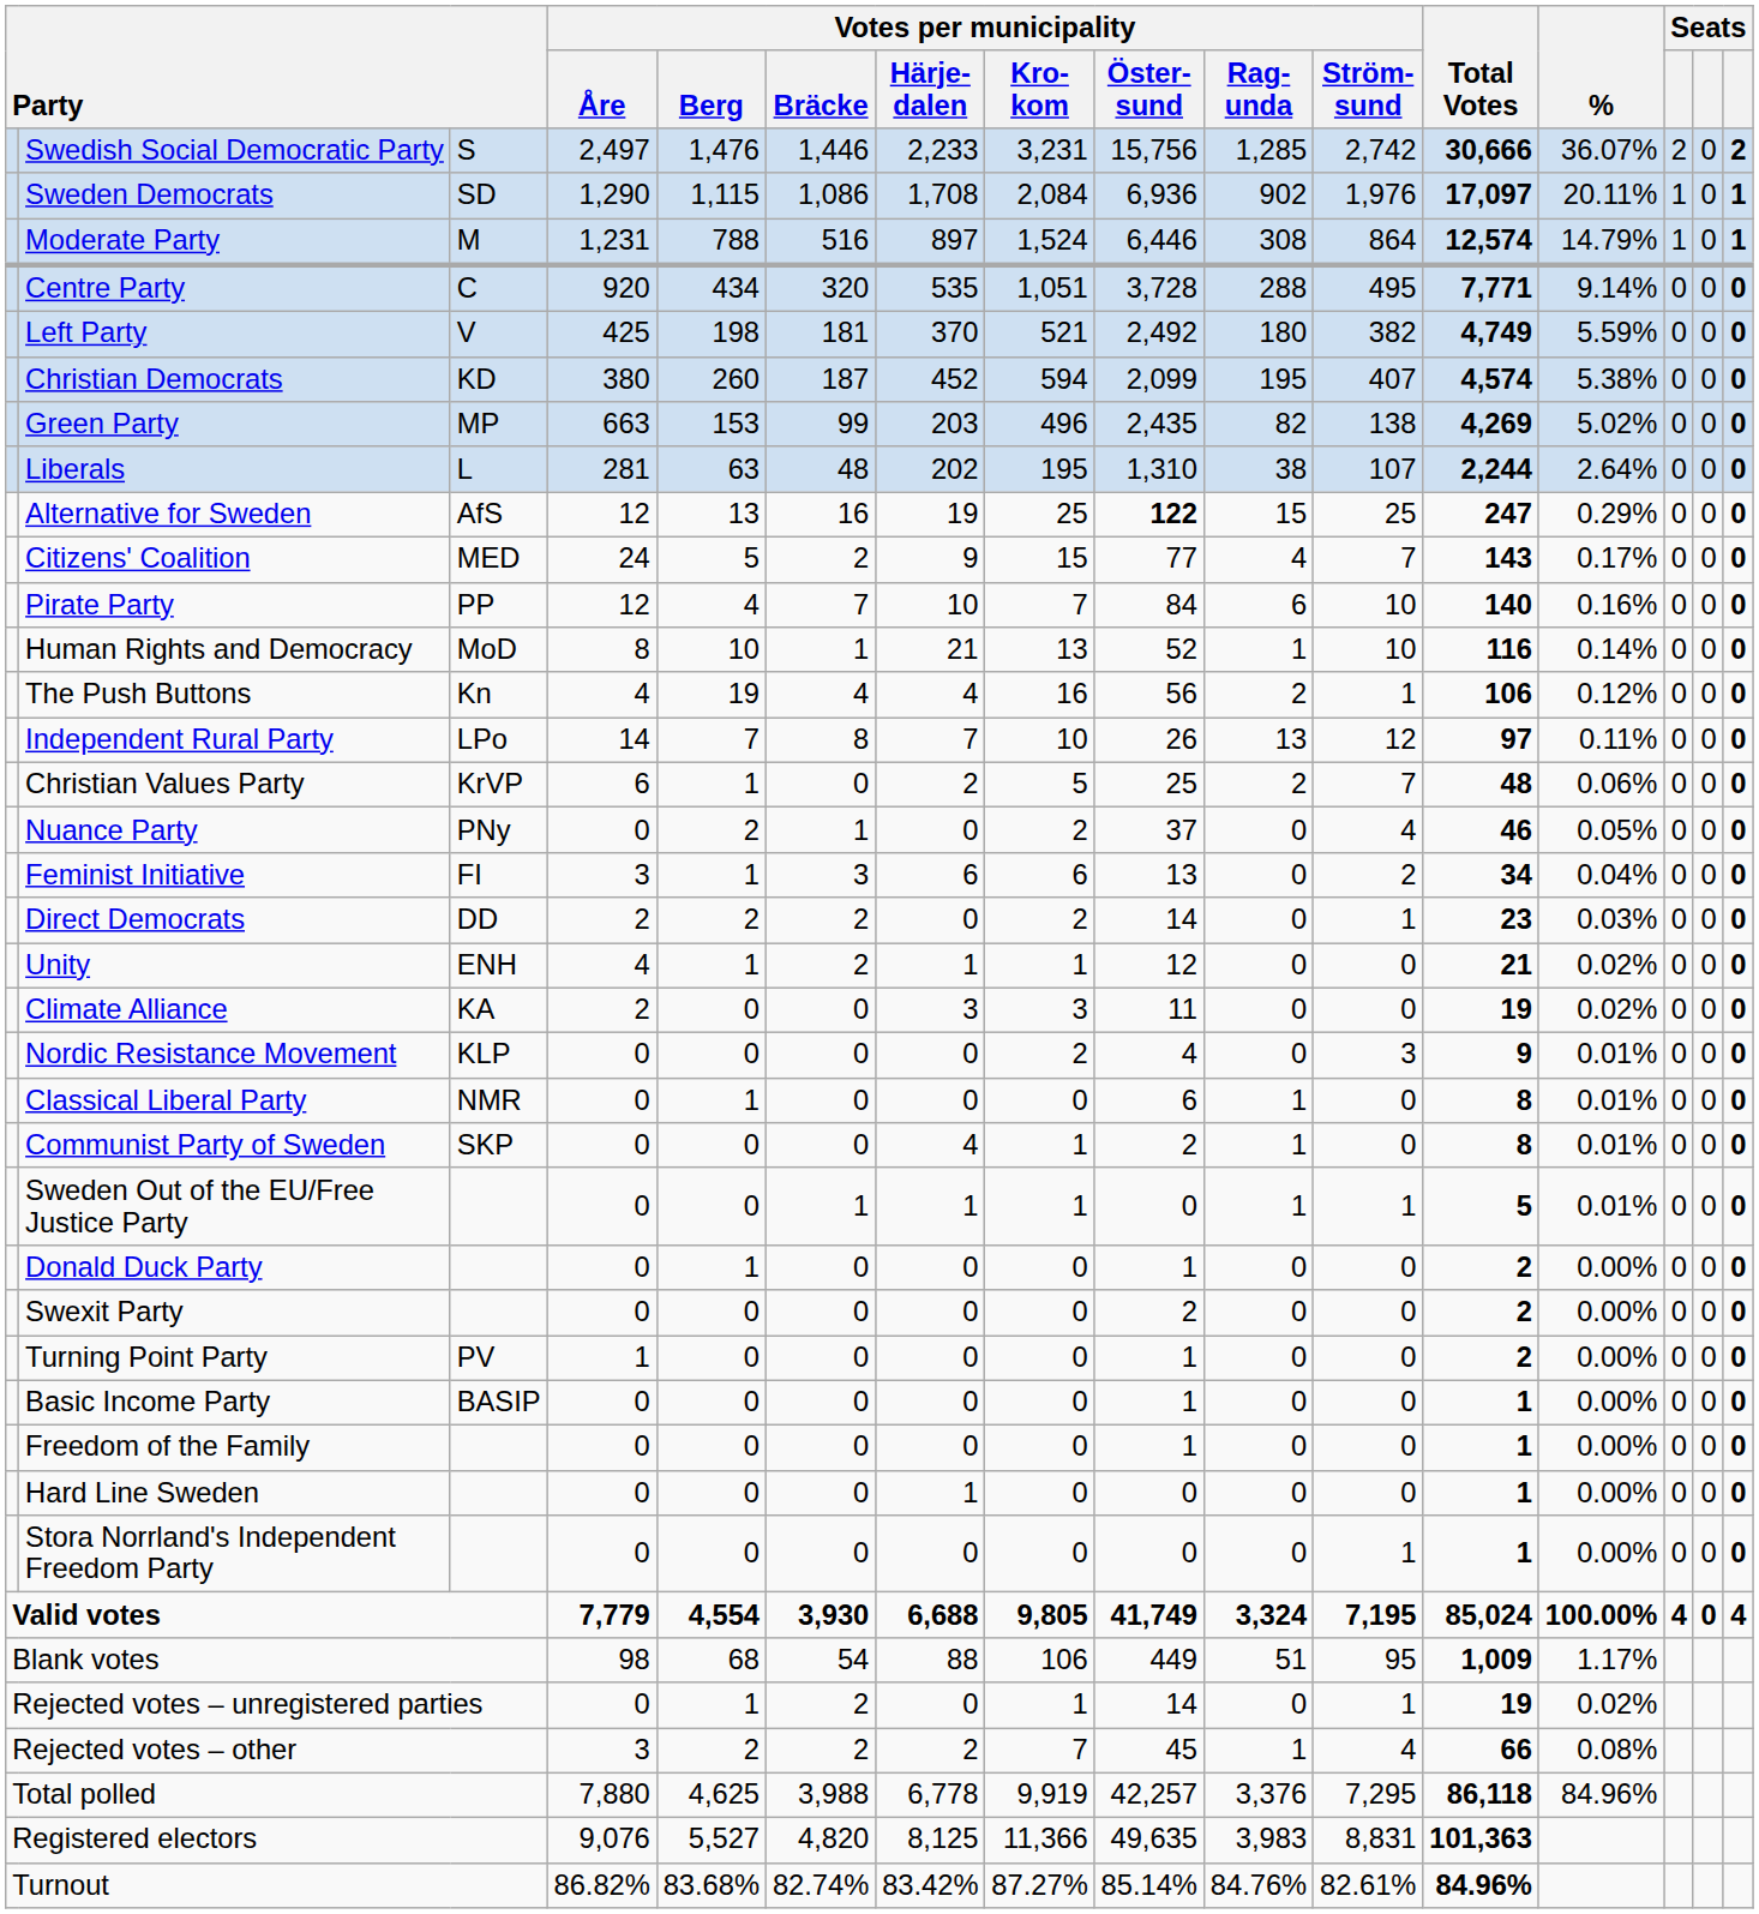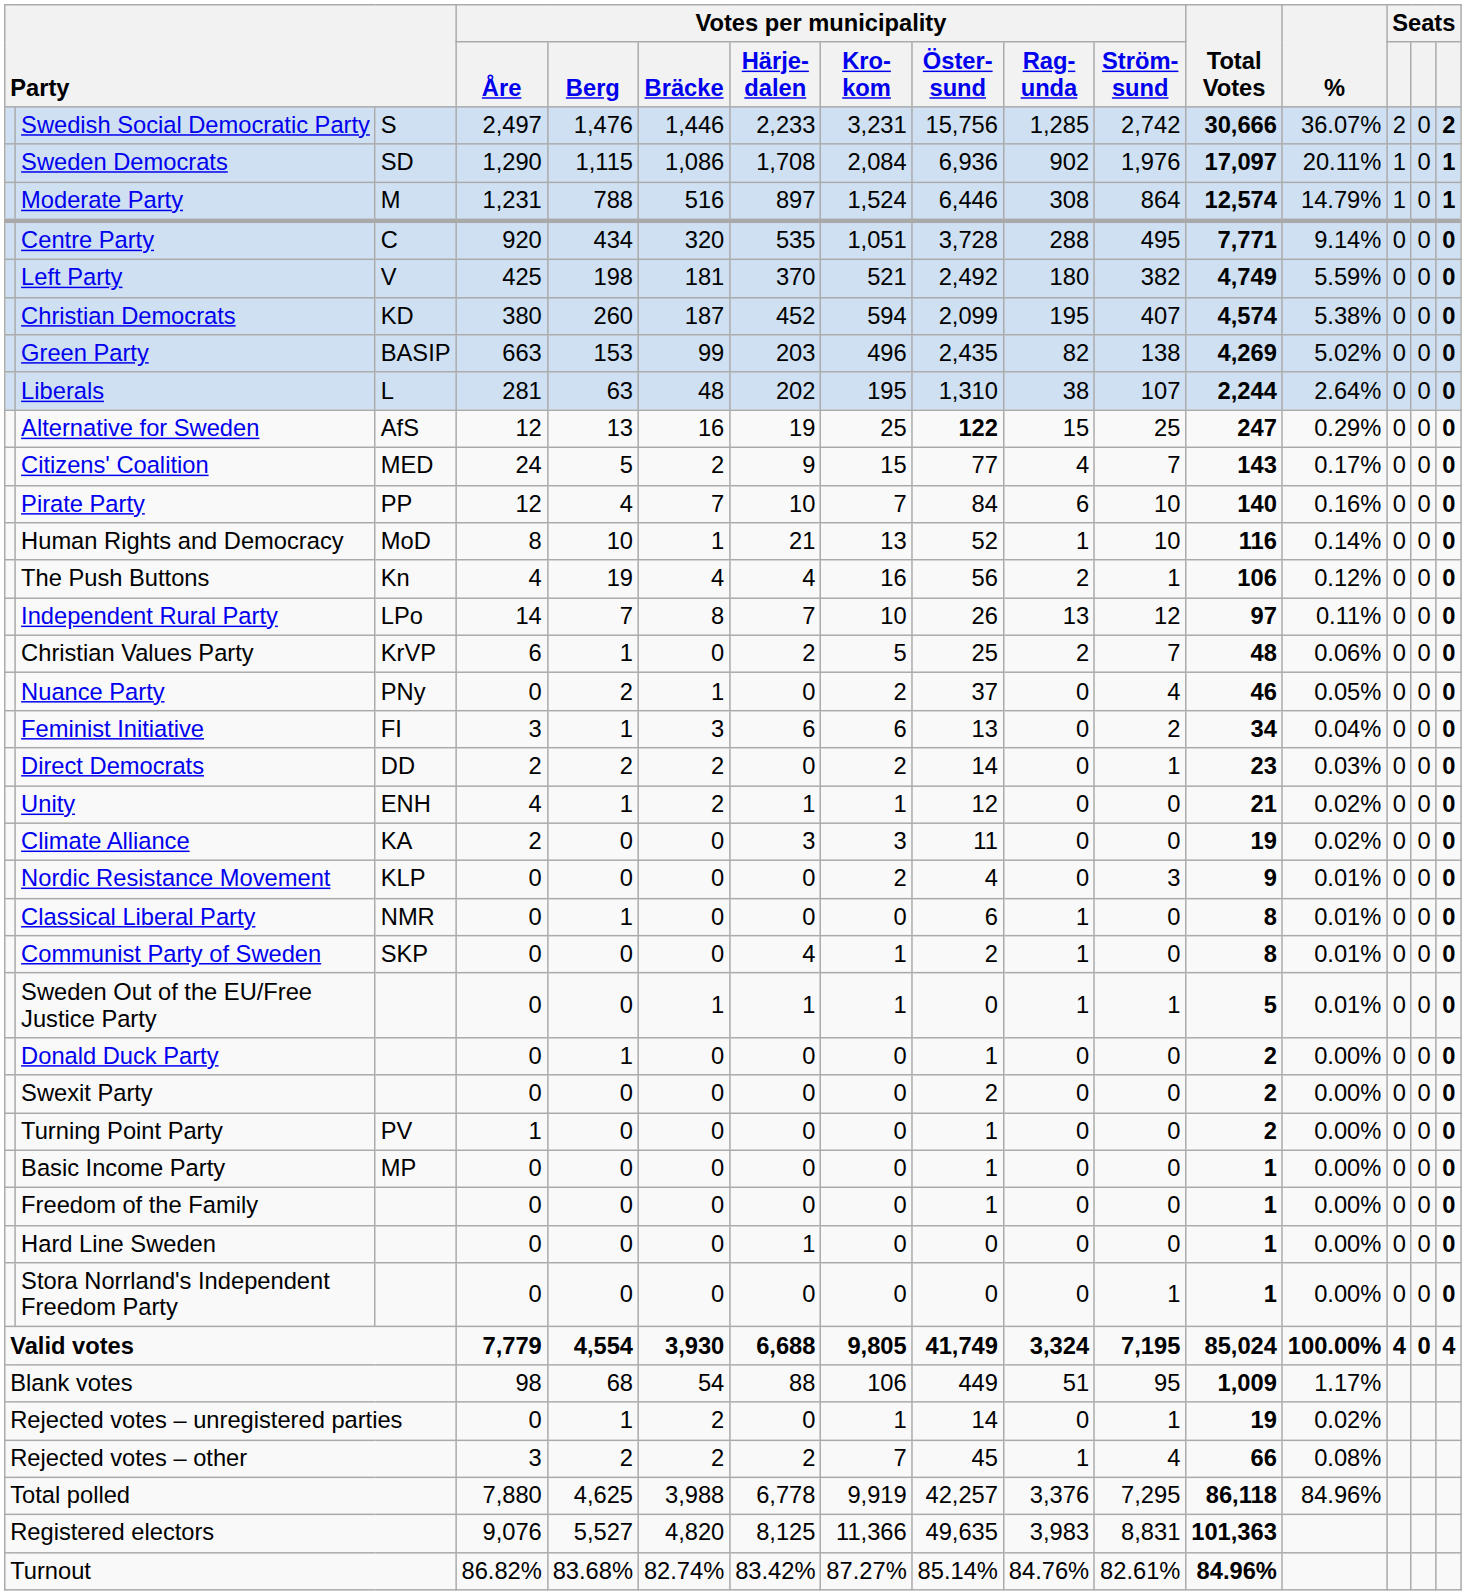Green Party | column 3: MP -> BASIP
Basic Income Party | column 3: BASIP -> MP
